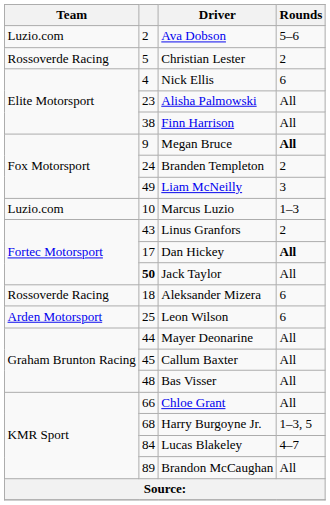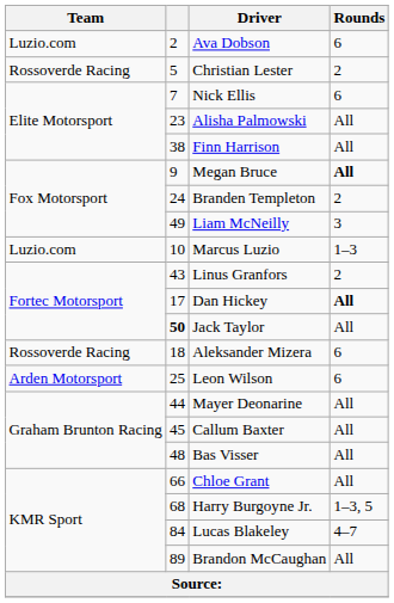Ava Dobson | Rounds: 5–6 -> 6
Nick Ellis | column 2: 4 -> 7
